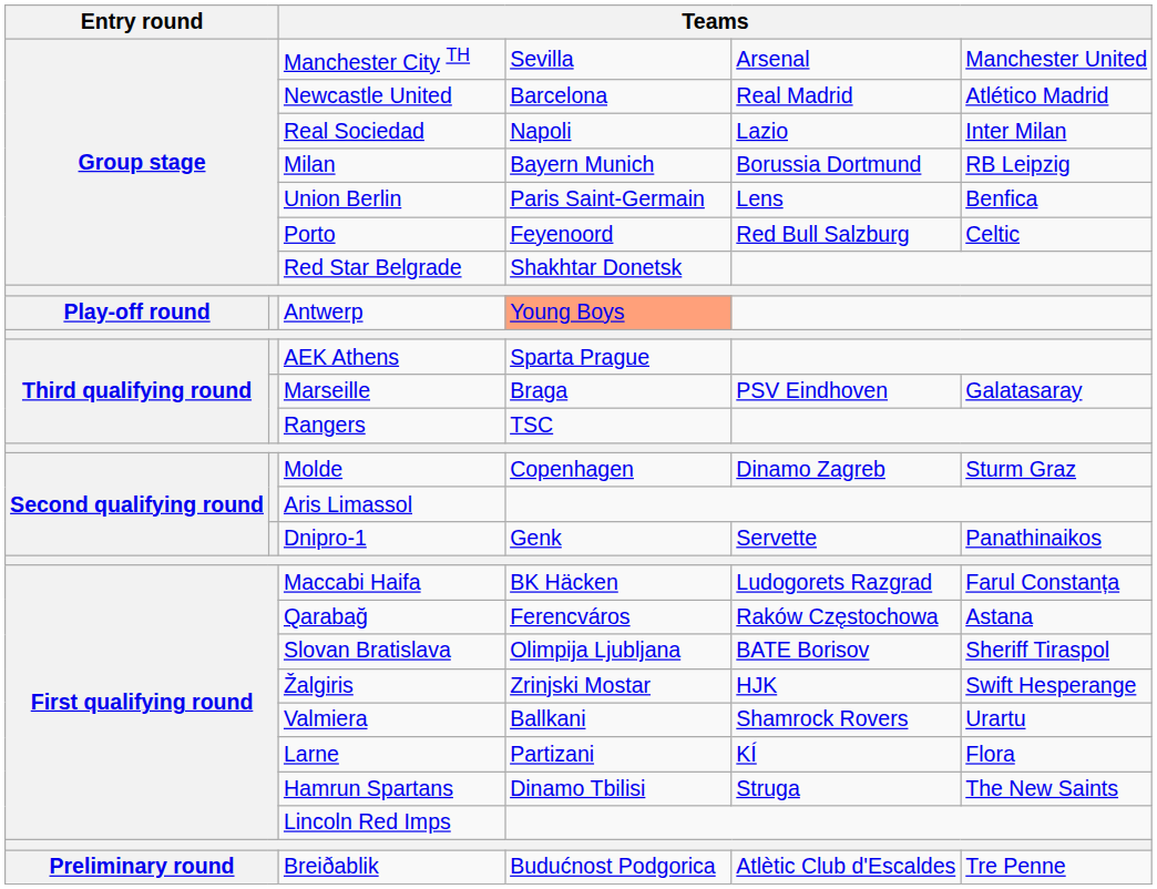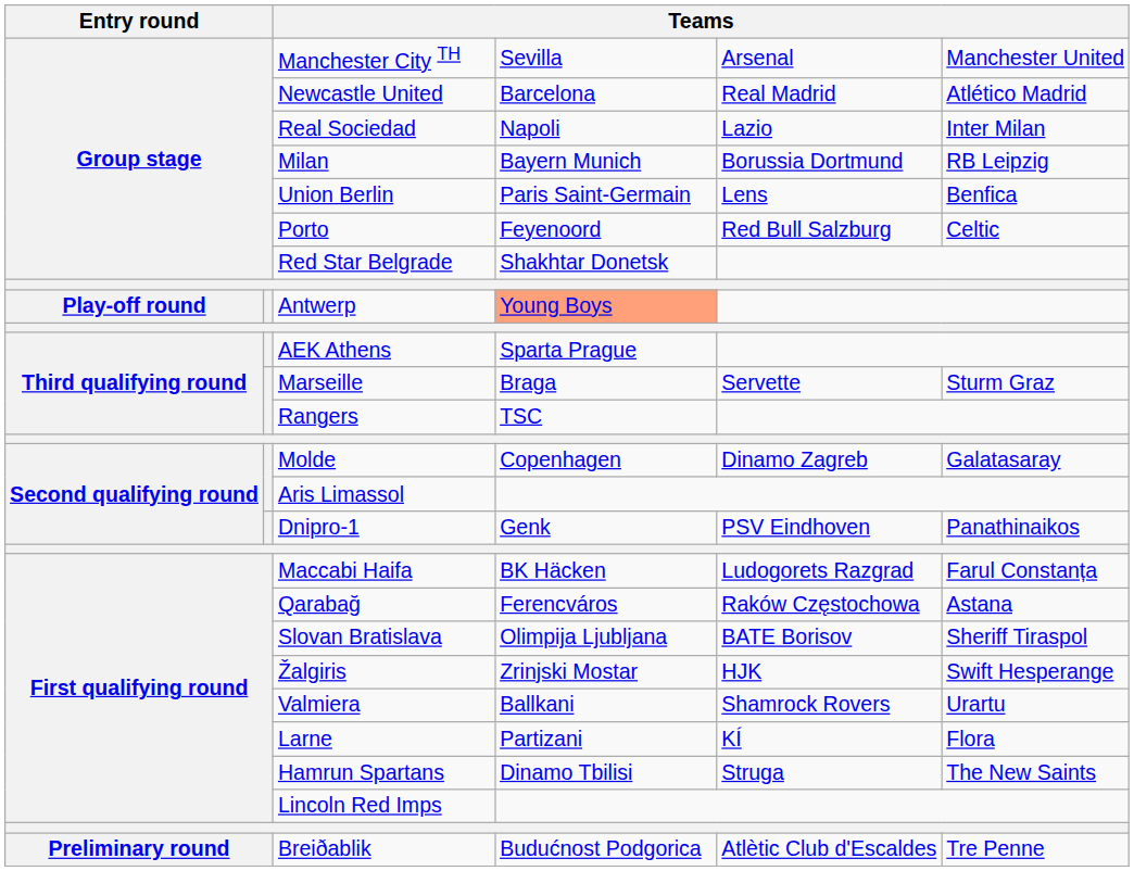Marseille | column 5: PSV Eindhoven -> Servette
Marseille | column 6: Galatasaray -> Sturm Graz
Molde | column 6: Sturm Graz -> Galatasaray
Dnipro-1 | column 5: Servette -> PSV Eindhoven
